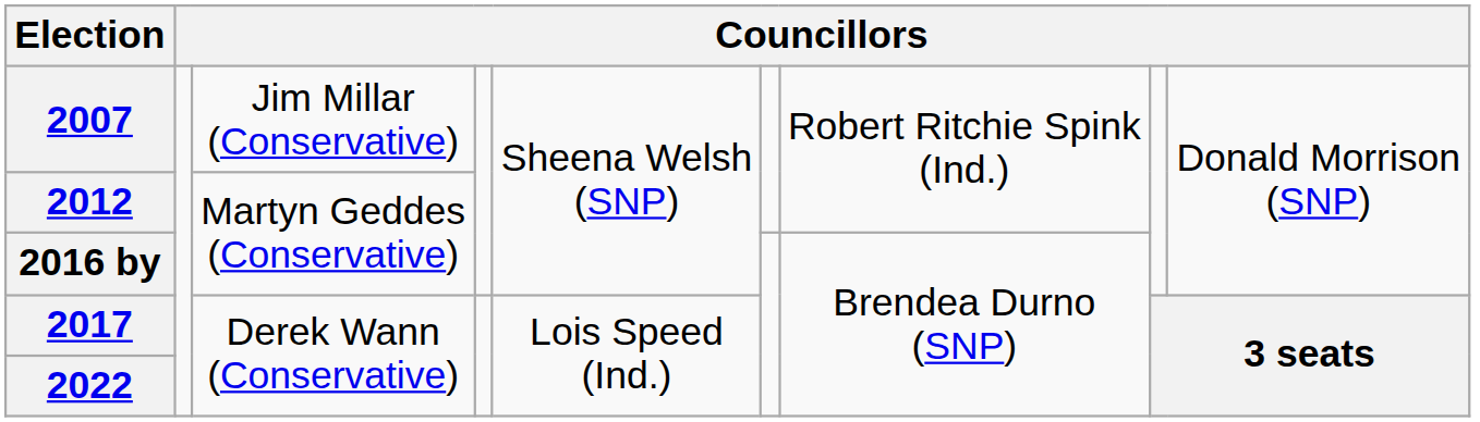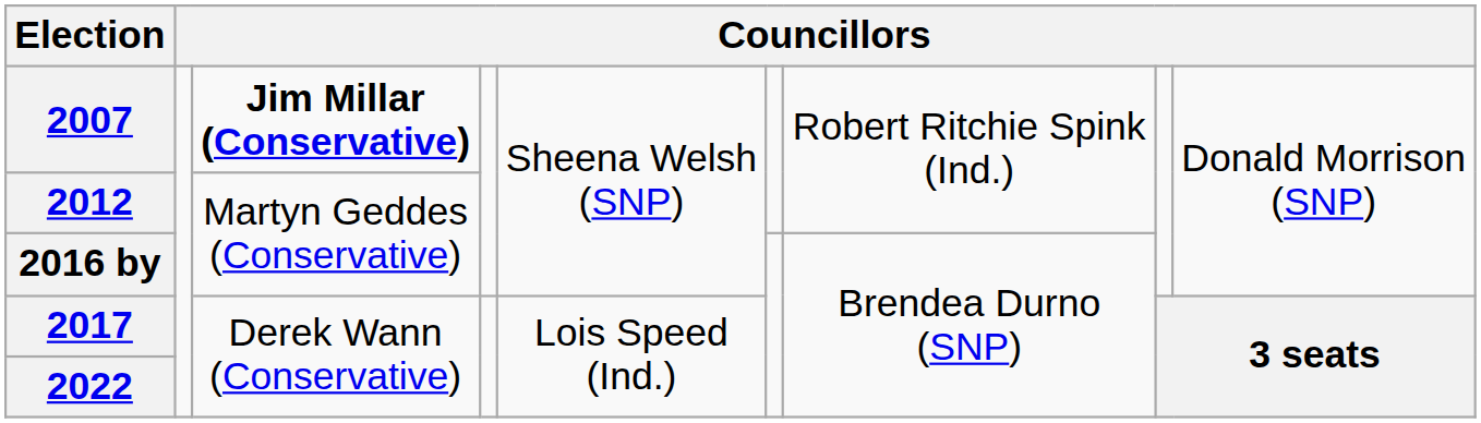2007 | column 3: normal -> bold
